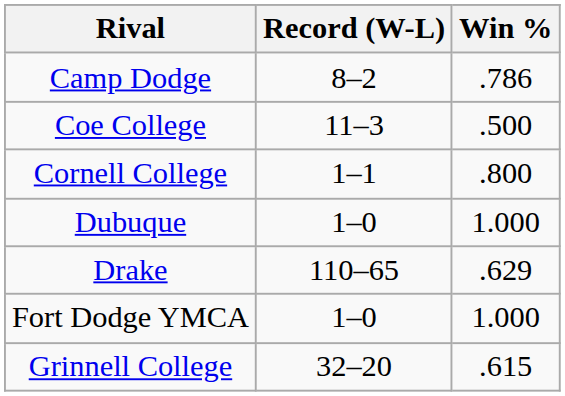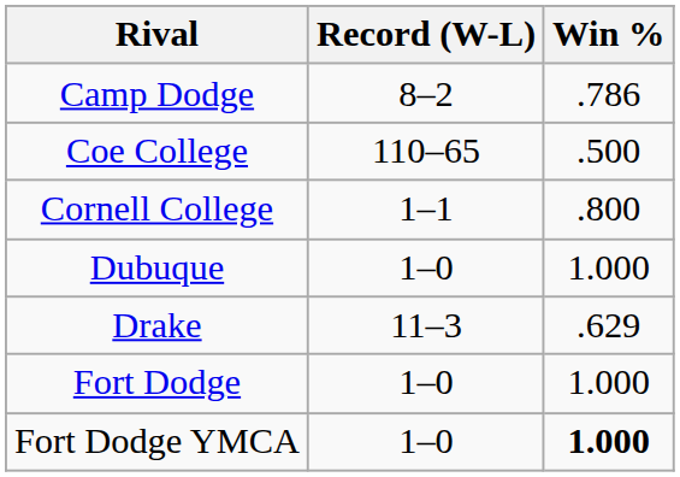Coe College | Record (W-L): 11–3 -> 110–65
Drake | Record (W-L): 110–65 -> 11–3
+ row: Fort Dodge | 1–0 | 1.000
Fort Dodge YMCA | Win %: normal -> bold
- row: Grinnell College | 32–20 | .615
